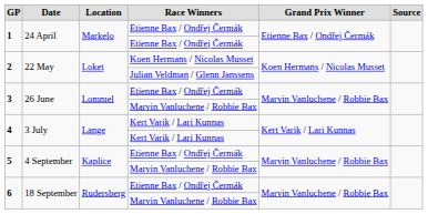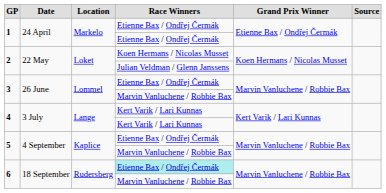6 / Etienne Bax / Ondřej Čermák | Race Winners: no background -> paleturquoise background
